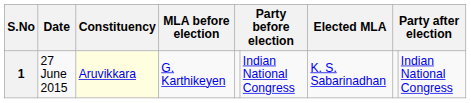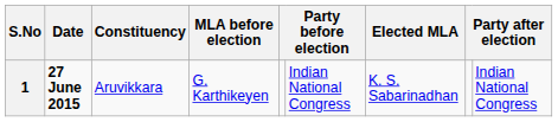1 | Date: normal -> bold
1 | Constituency: lightyellow background -> no background
